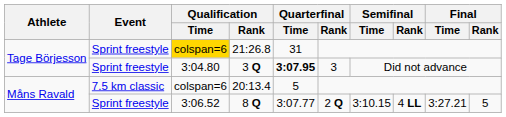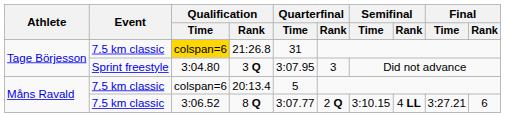21:26.8 | Event: Sprint freestyle -> 7.5 km classic
3 Q | Quarterfinal / Time: bold -> normal
8 Q | Event: Sprint freestyle -> 7.5 km classic
8 Q | Final / Rank: 5 -> 6
